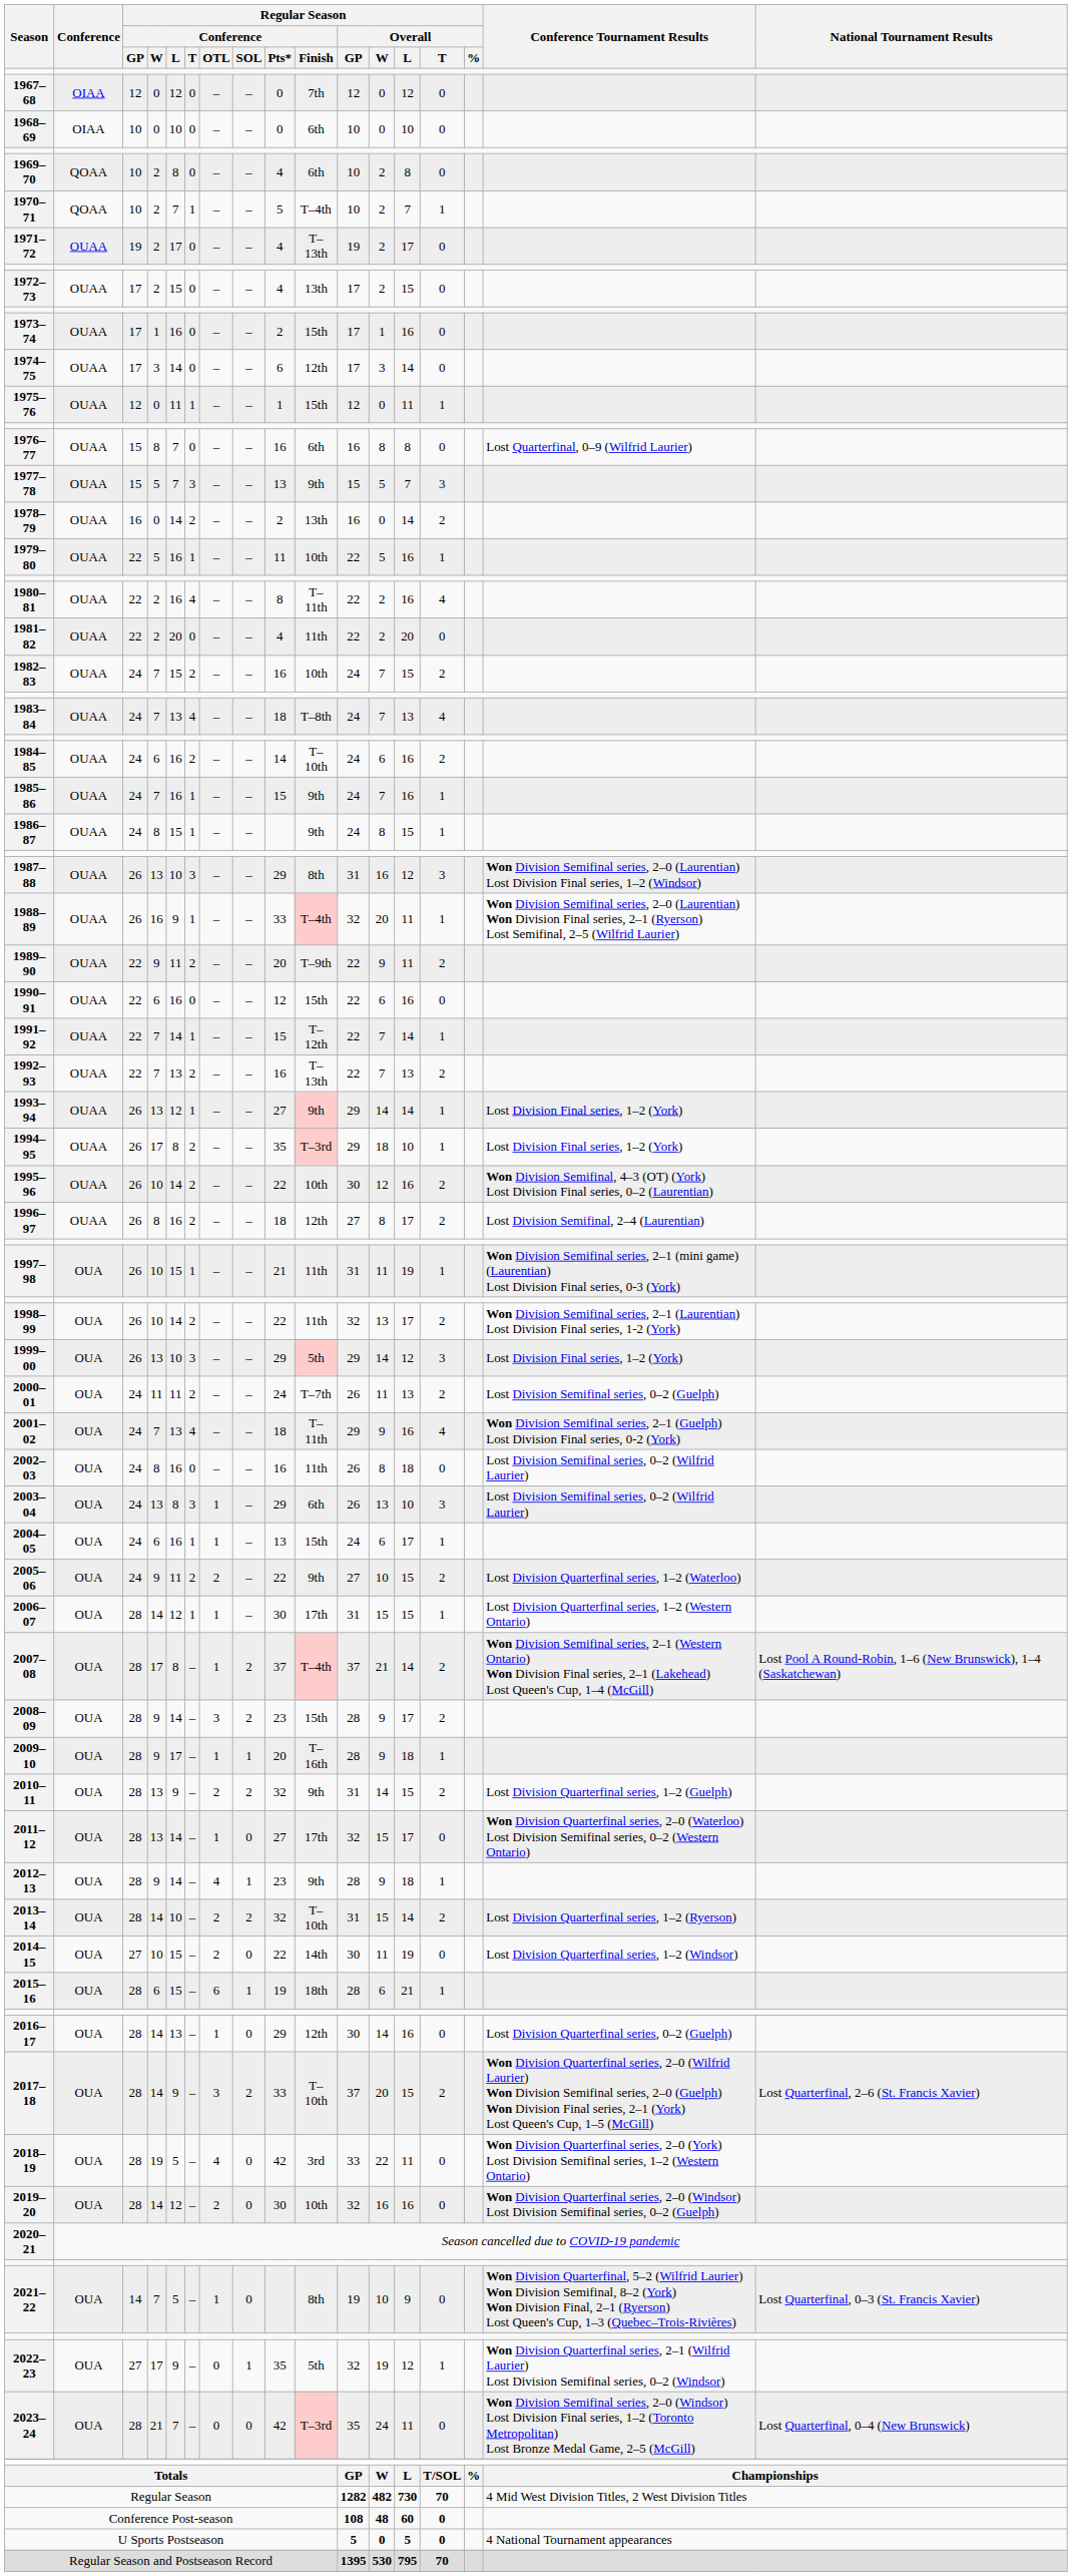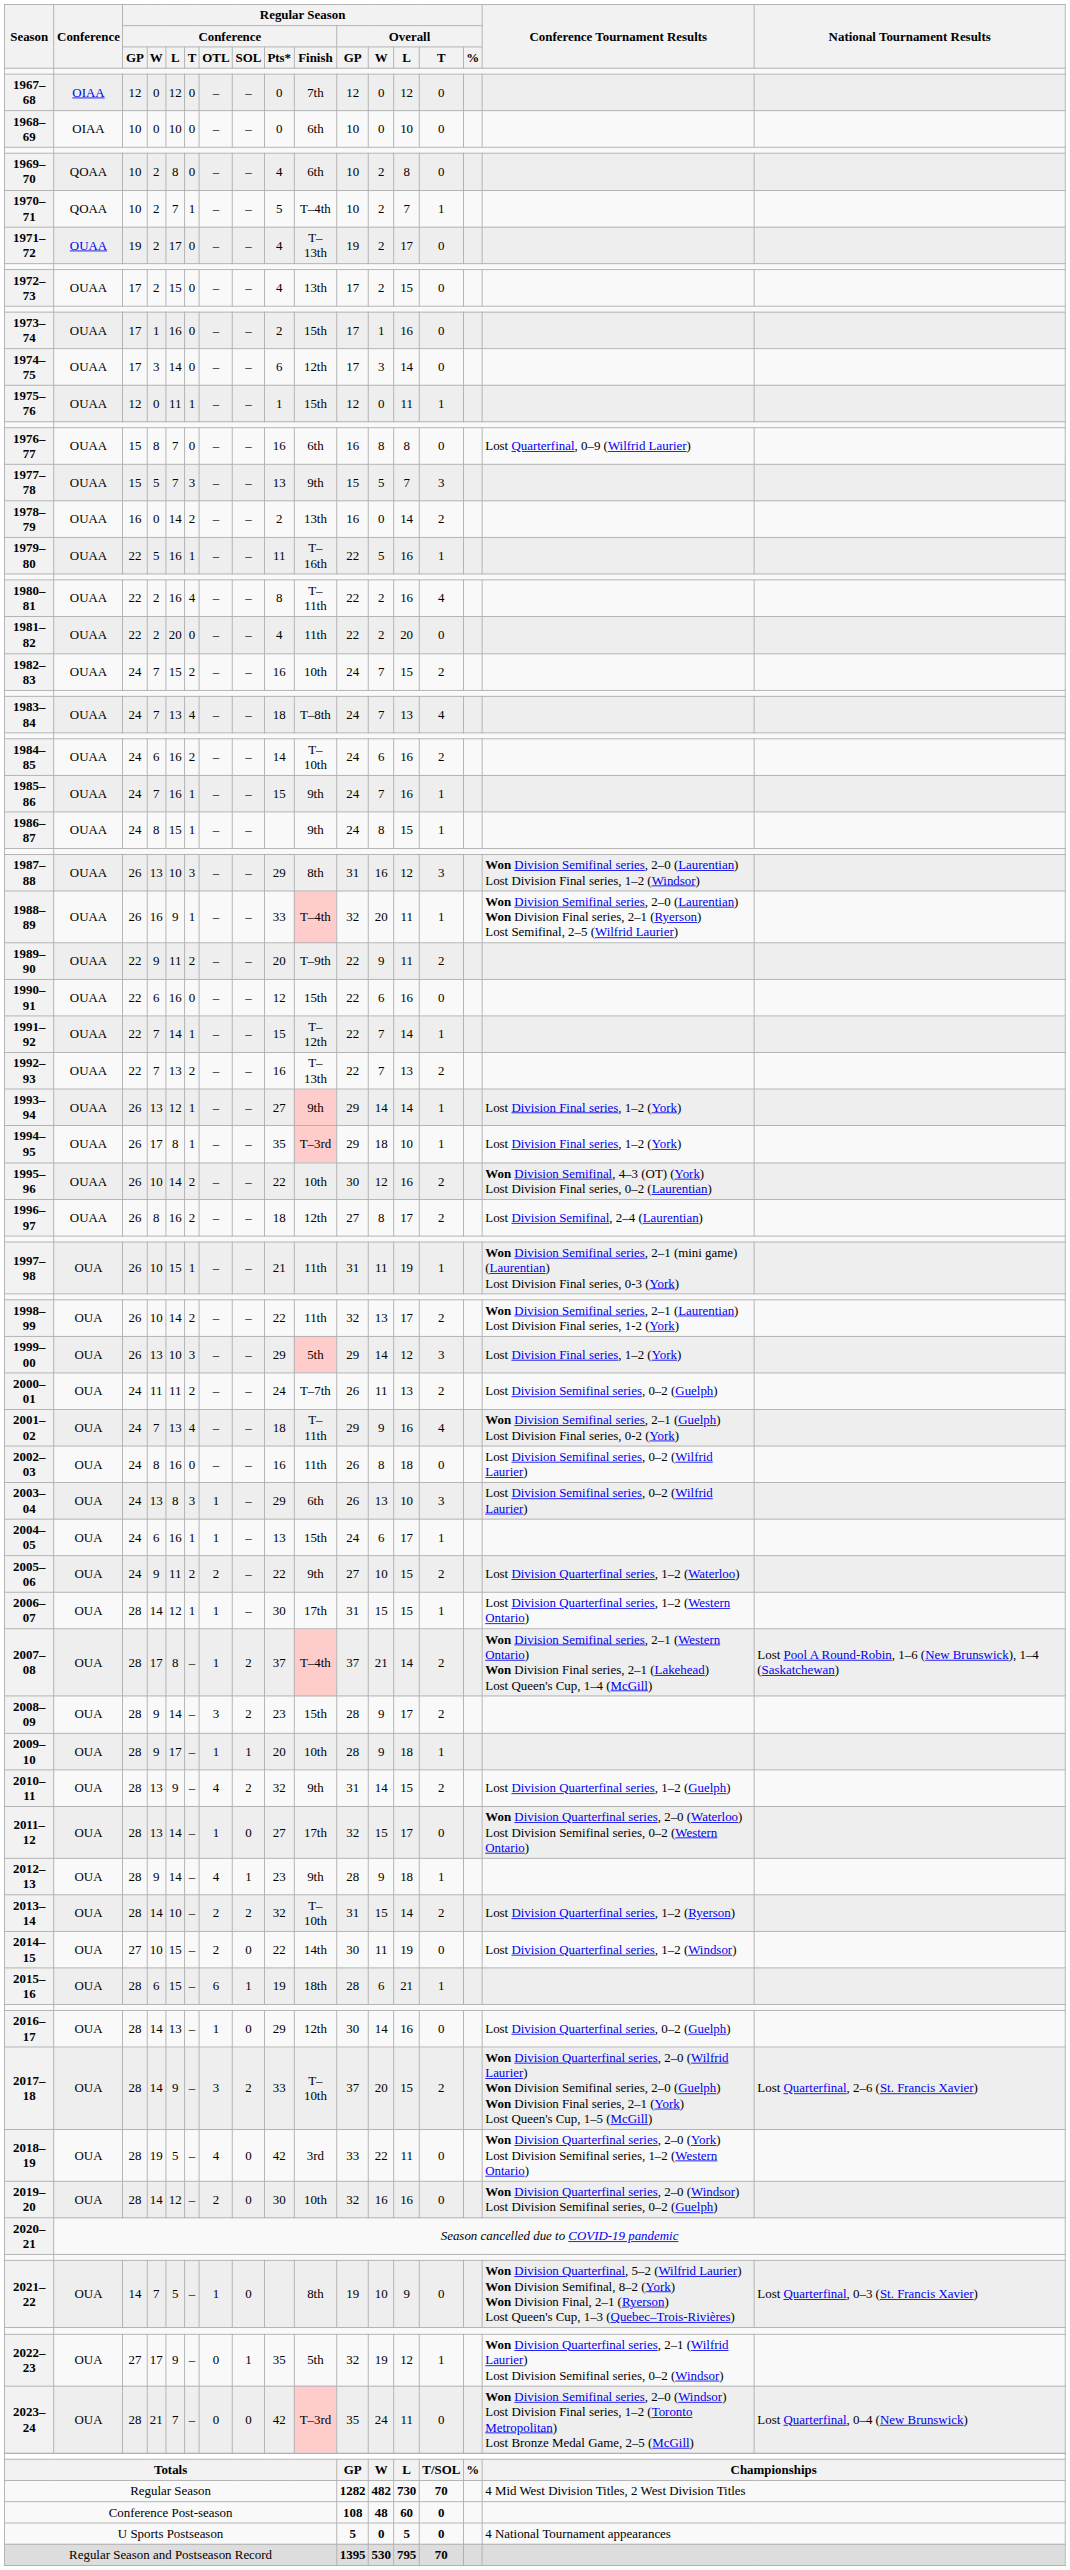1979–80 | Regular Season / Conference / Finish: 10th -> T–16th
1994–95 | Regular Season / Conference / T: 2 -> 1
2009–10 | Regular Season / Conference / Finish: T–16th -> 10th
2010–11 | Regular Season / Conference / OTL: 2 -> 4
